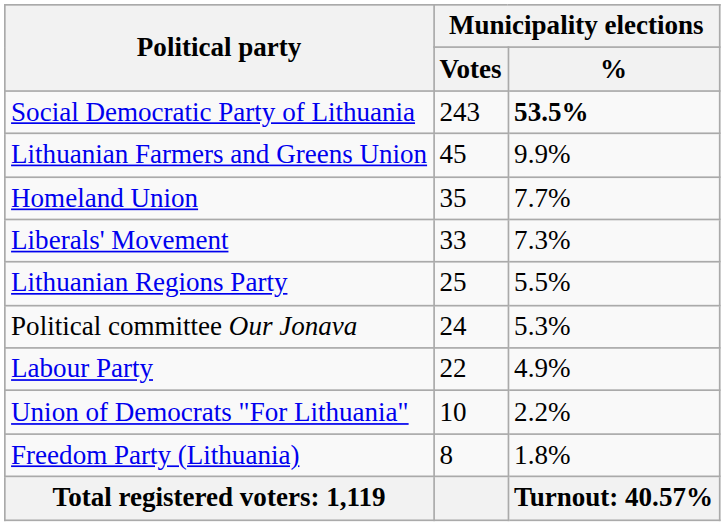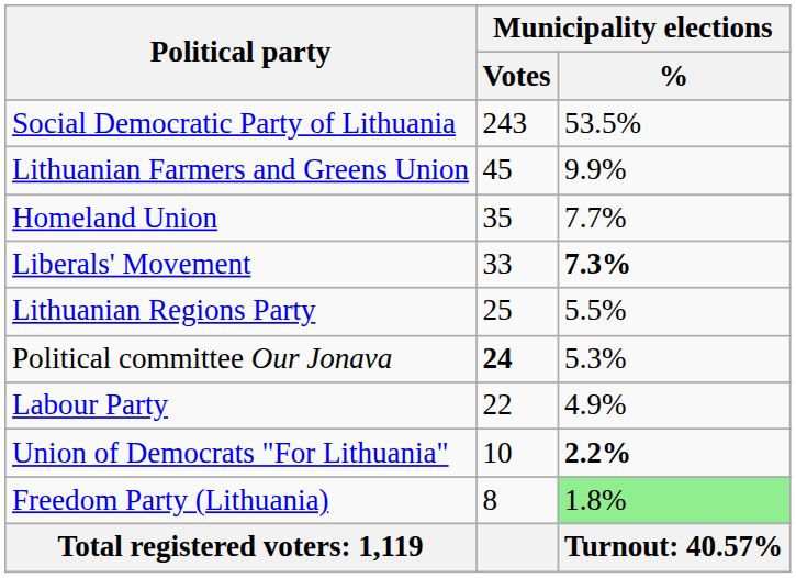Social Democratic Party of Lithuania | Municipality elections / %: bold -> normal
Liberals' Movement | Municipality elections / %: normal -> bold
Political committee Our Jonava | Municipality elections / Votes: normal -> bold
Union of Democrats "For Lithuania" | Municipality elections / %: normal -> bold
Freedom Party (Lithuania) | Municipality elections / %: no background -> lightgreen background
